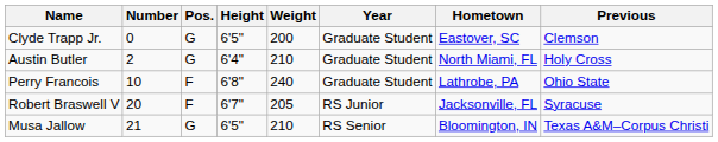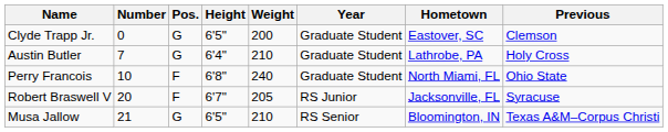Austin Butler | Number: 2 -> 7
Austin Butler | Hometown: North Miami, FL -> Lathrobe, PA
Perry Francois | Hometown: Lathrobe, PA -> North Miami, FL
